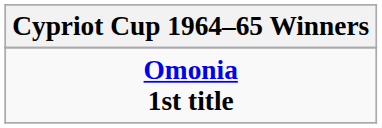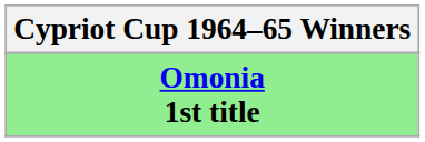row 2 | column 1: no background -> lightgreen background
